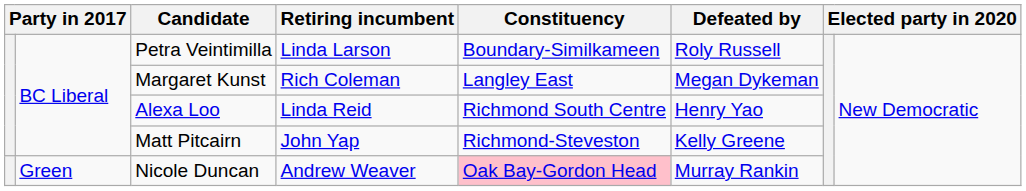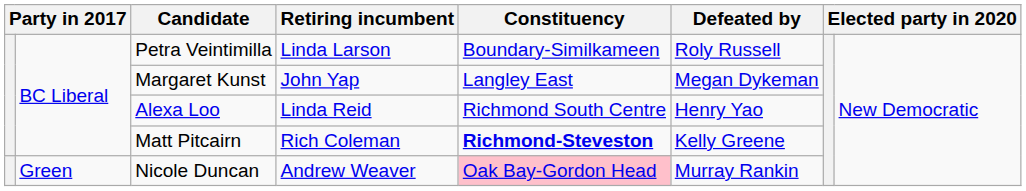Margaret Kunst | Retiring incumbent: Rich Coleman -> John Yap
Matt Pitcairn | Retiring incumbent: John Yap -> Rich Coleman
Matt Pitcairn | Constituency: normal -> bold
